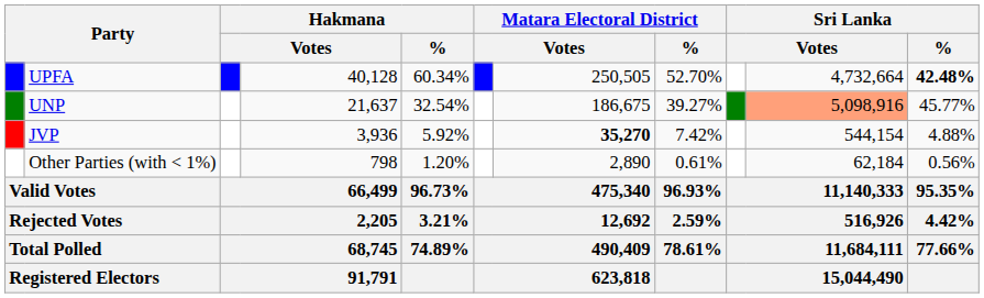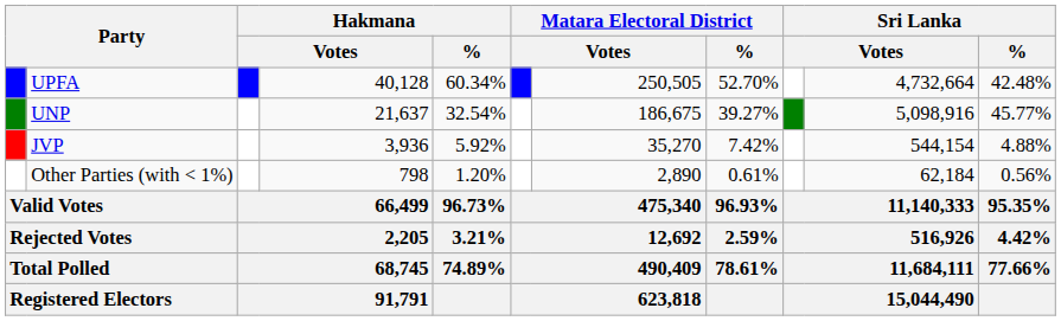UPFA | Sri Lanka / %: bold -> normal
UNP | column 10: lightsalmon background -> no background
JVP | column 7: bold -> normal
